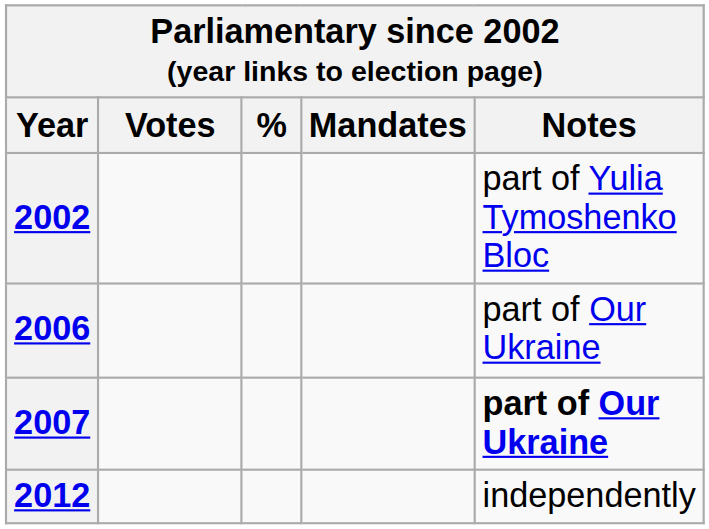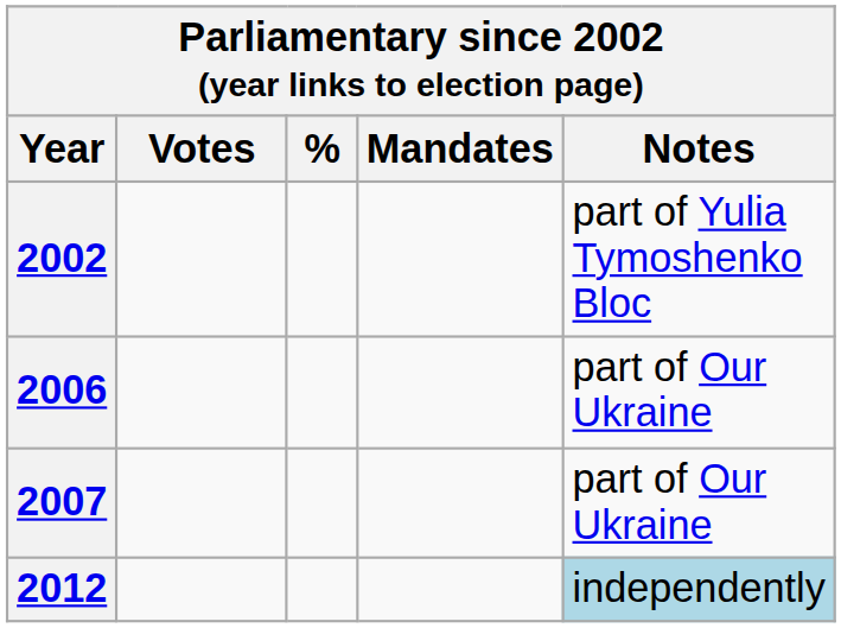2007 | Notes: bold -> normal
2012 | Notes: no background -> lightblue background
